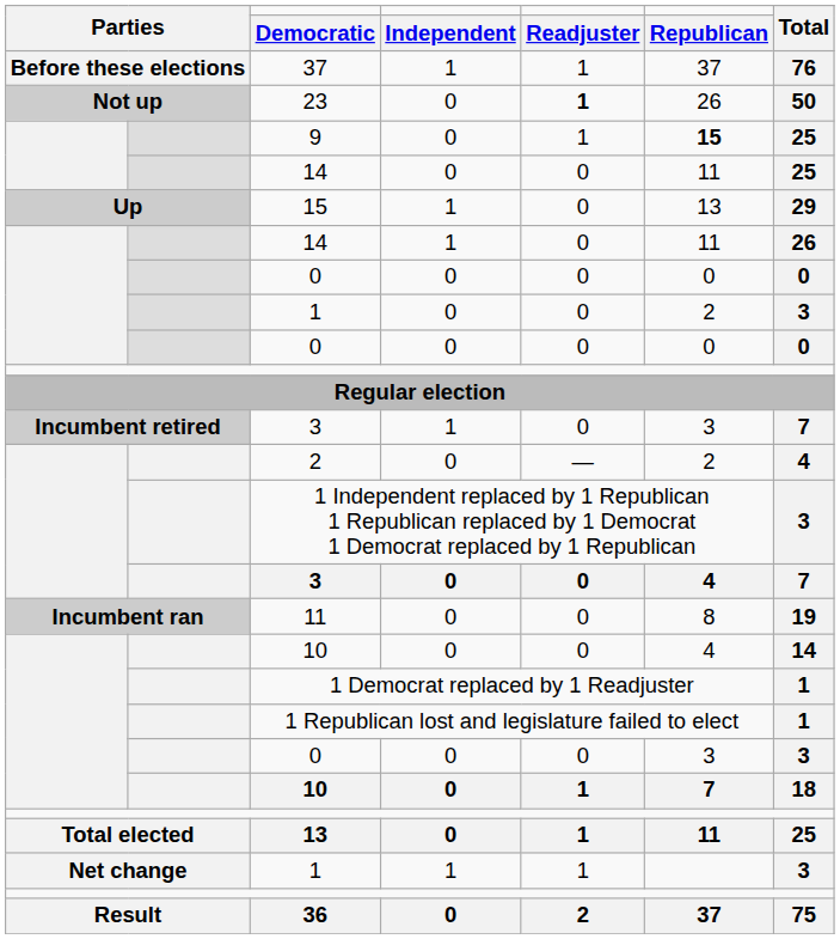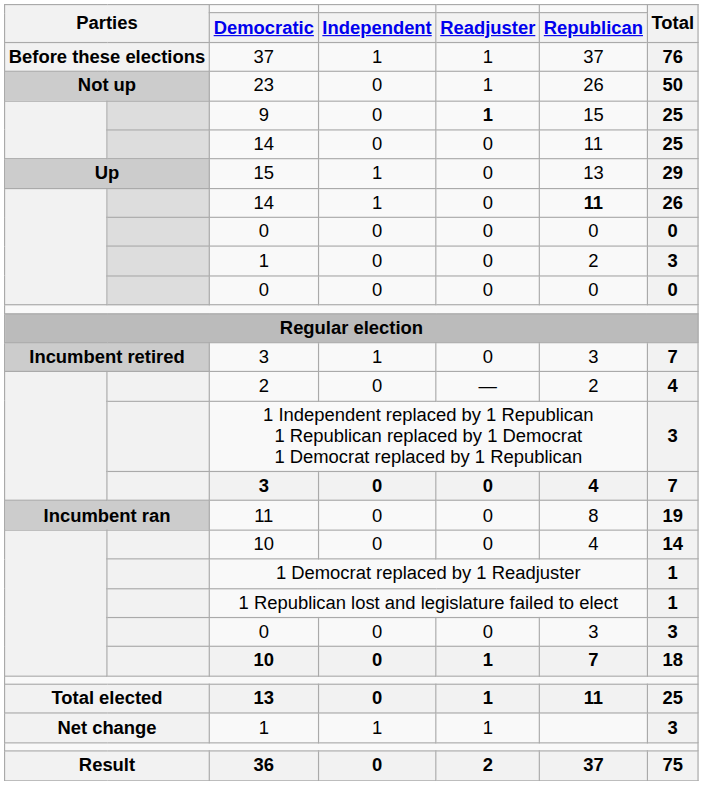23 | Readjuster: bold -> normal
9 | Readjuster: normal -> bold
9 | Republican: bold -> normal
14 / 1 | Republican: normal -> bold
